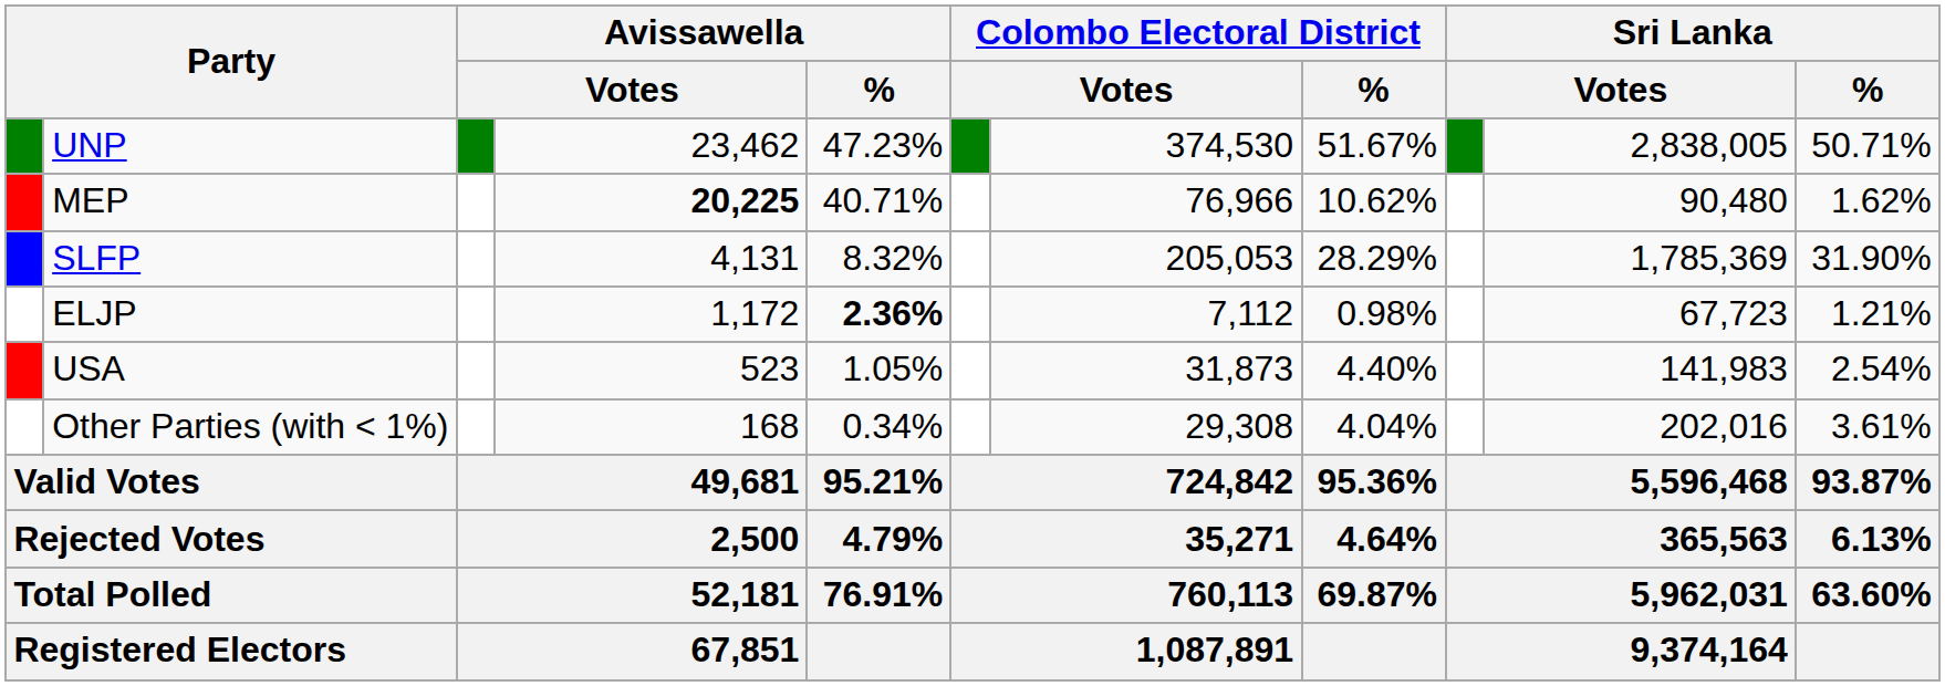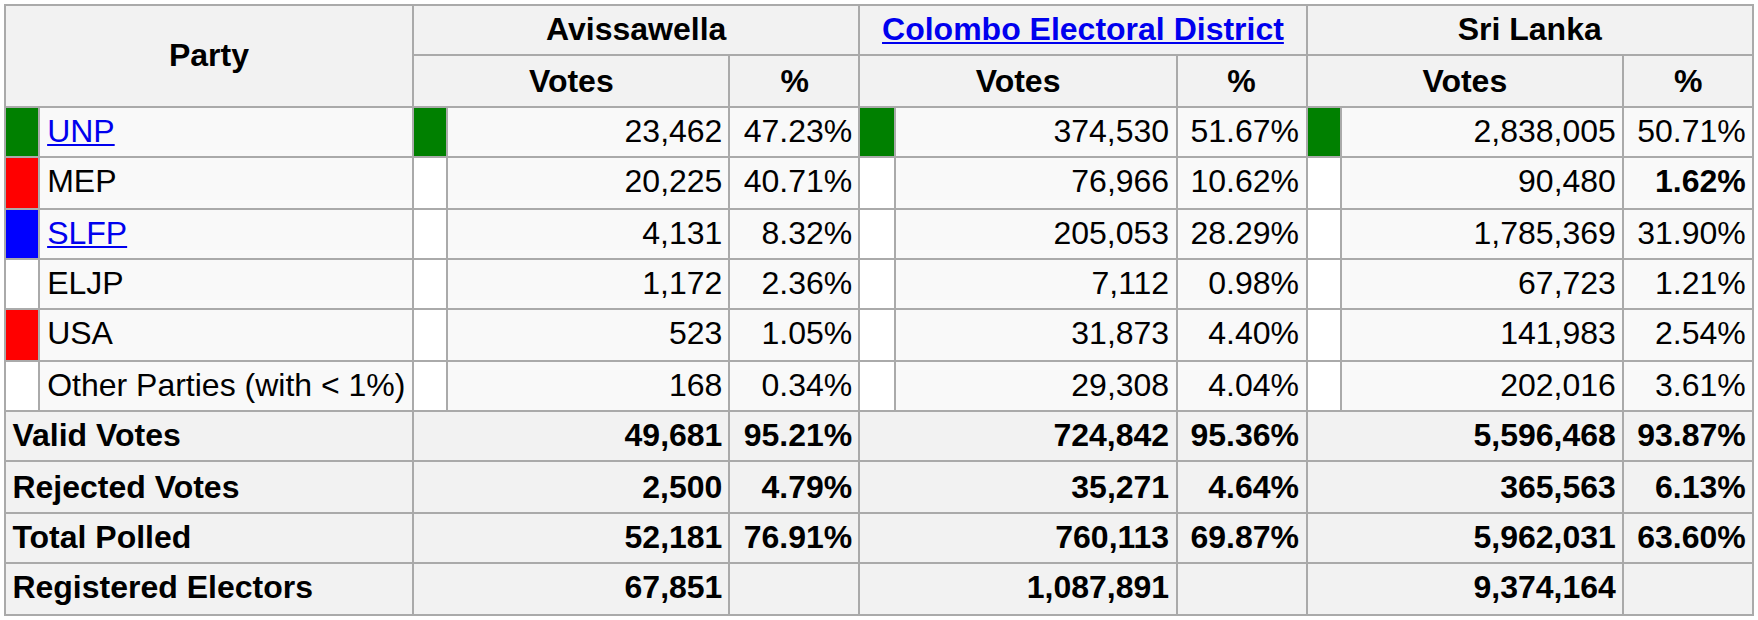MEP | column 4: bold -> normal
MEP | Sri Lanka / %: normal -> bold
ELJP | Avissawella / %: bold -> normal
